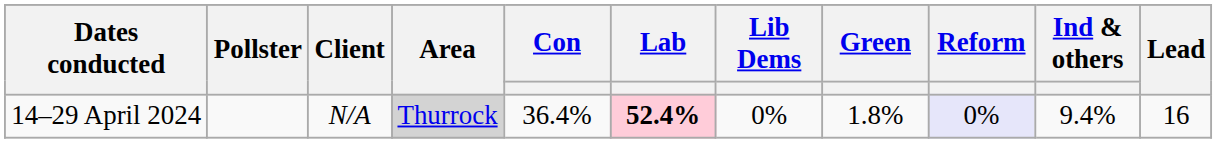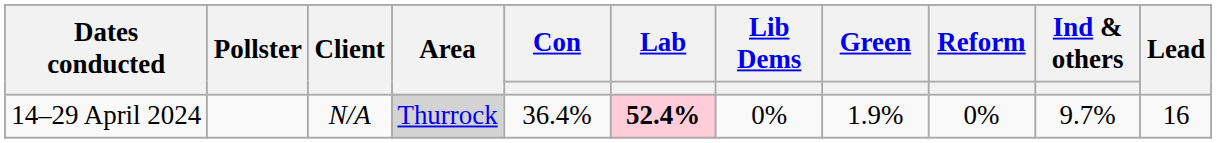14–29 April 2024 | Green: 1.8% -> 1.9%
14–29 April 2024 | Reform: lavender background -> no background
14–29 April 2024 | Ind & others: 9.4% -> 9.7%
